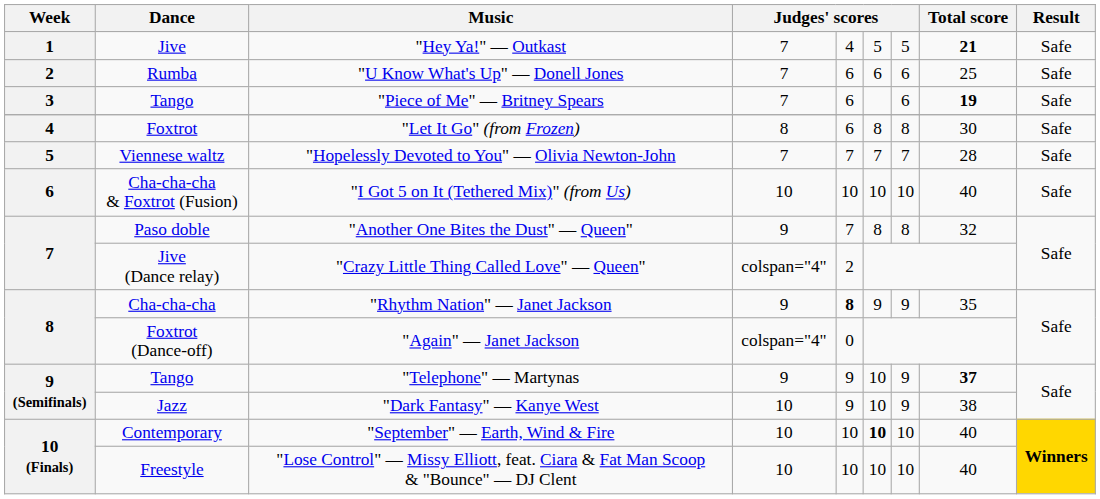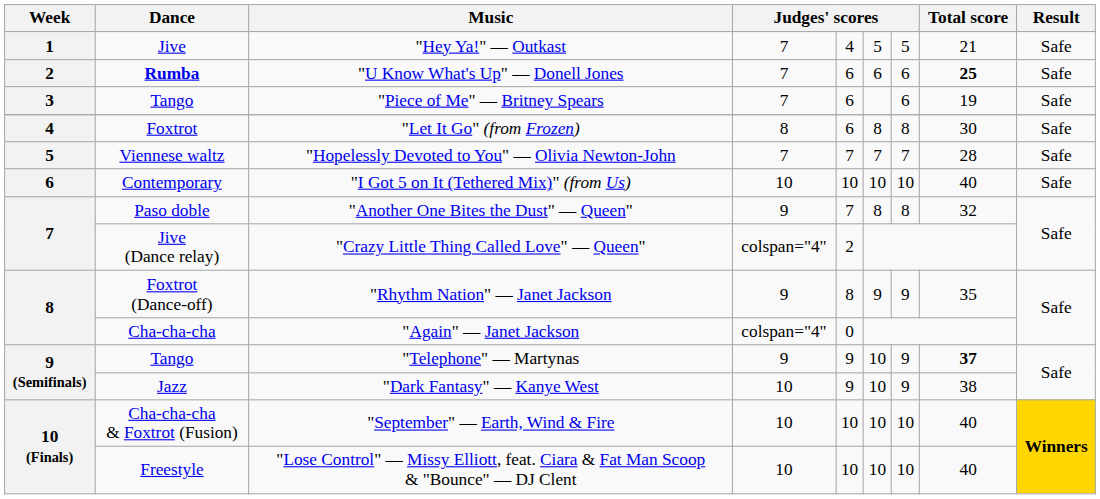"Hey Ya!" — Outkast | Total score: bold -> normal
"U Know What's Up" — Donell Jones | Dance: normal -> bold
"U Know What's Up" — Donell Jones | Total score: normal -> bold
"Piece of Me" — Britney Spears | Total score: bold -> normal
"I Got 5 on It (Tethered Mix)" (from Us) | Dance: Cha-cha-cha & Foxtrot (Fusion) -> Contemporary
"Rhythm Nation" — Janet Jackson | Dance: Cha-cha-cha -> Foxtrot (Dance-off)
"Rhythm Nation" — Janet Jackson | column 5: bold -> normal
"Again" — Janet Jackson | Dance: Foxtrot (Dance-off) -> Cha-cha-cha
"September" — Earth, Wind & Fire | Dance: Contemporary -> Cha-cha-cha & Foxtrot (Fusion)
"September" — Earth, Wind & Fire | column 6: bold -> normal
